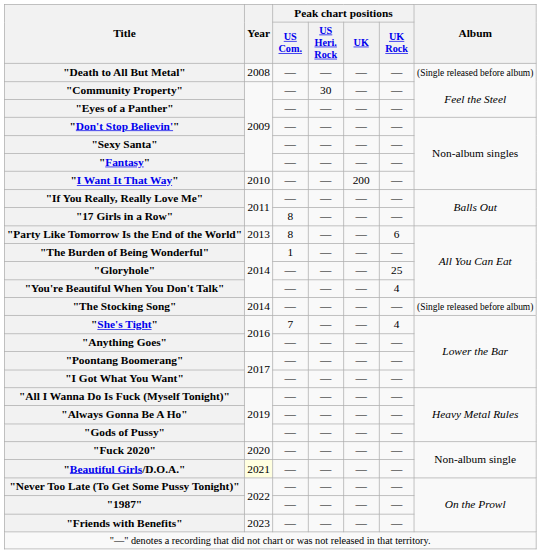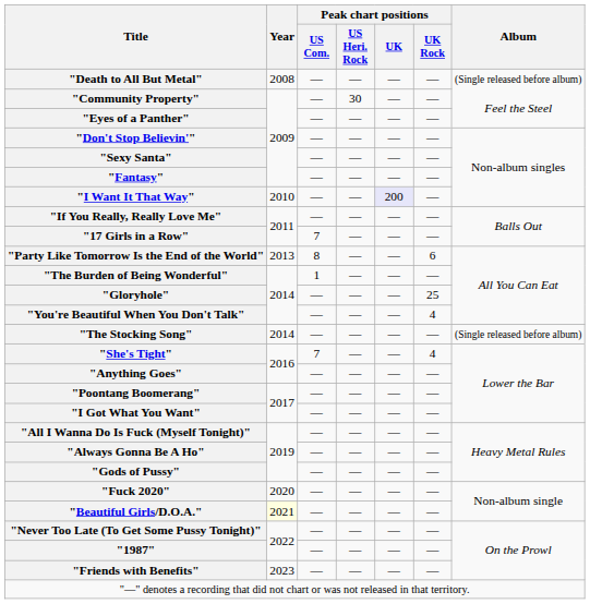"I Want It That Way" | Peak chart positions / UK: no background -> lavender background
"17 Girls in a Row" | Peak chart positions / US Com.: 8 -> 7
